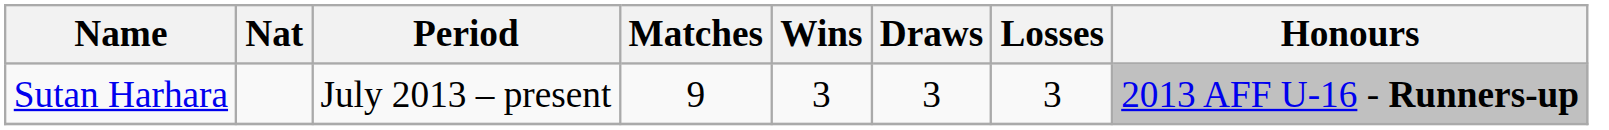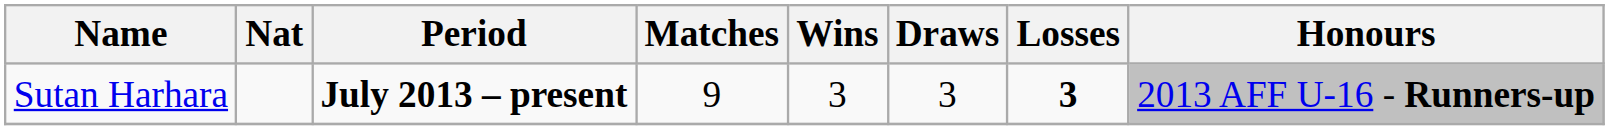Sutan Harhara | Period: normal -> bold
Sutan Harhara | Losses: normal -> bold
